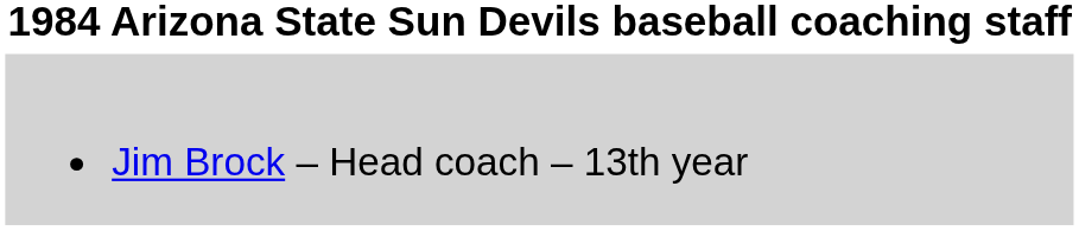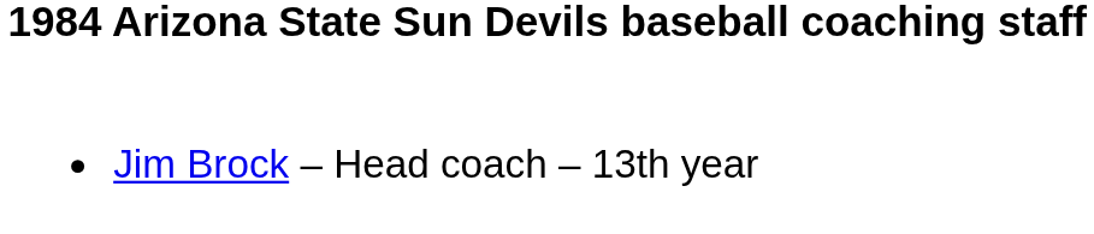Jim Brock – Head coach – 13th year | column 1: lightgrey background -> no background
